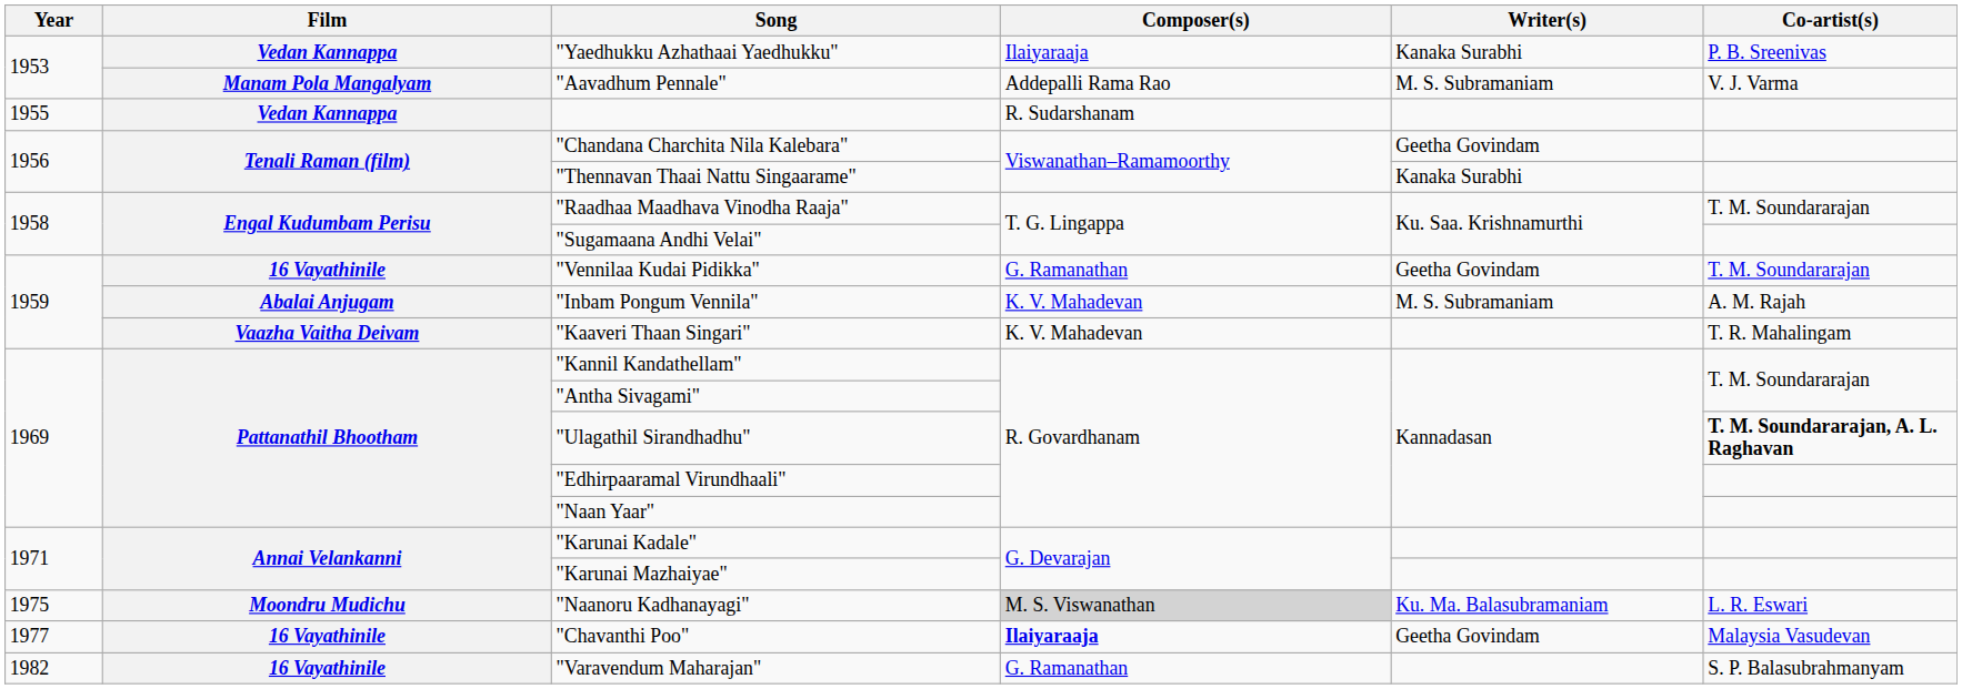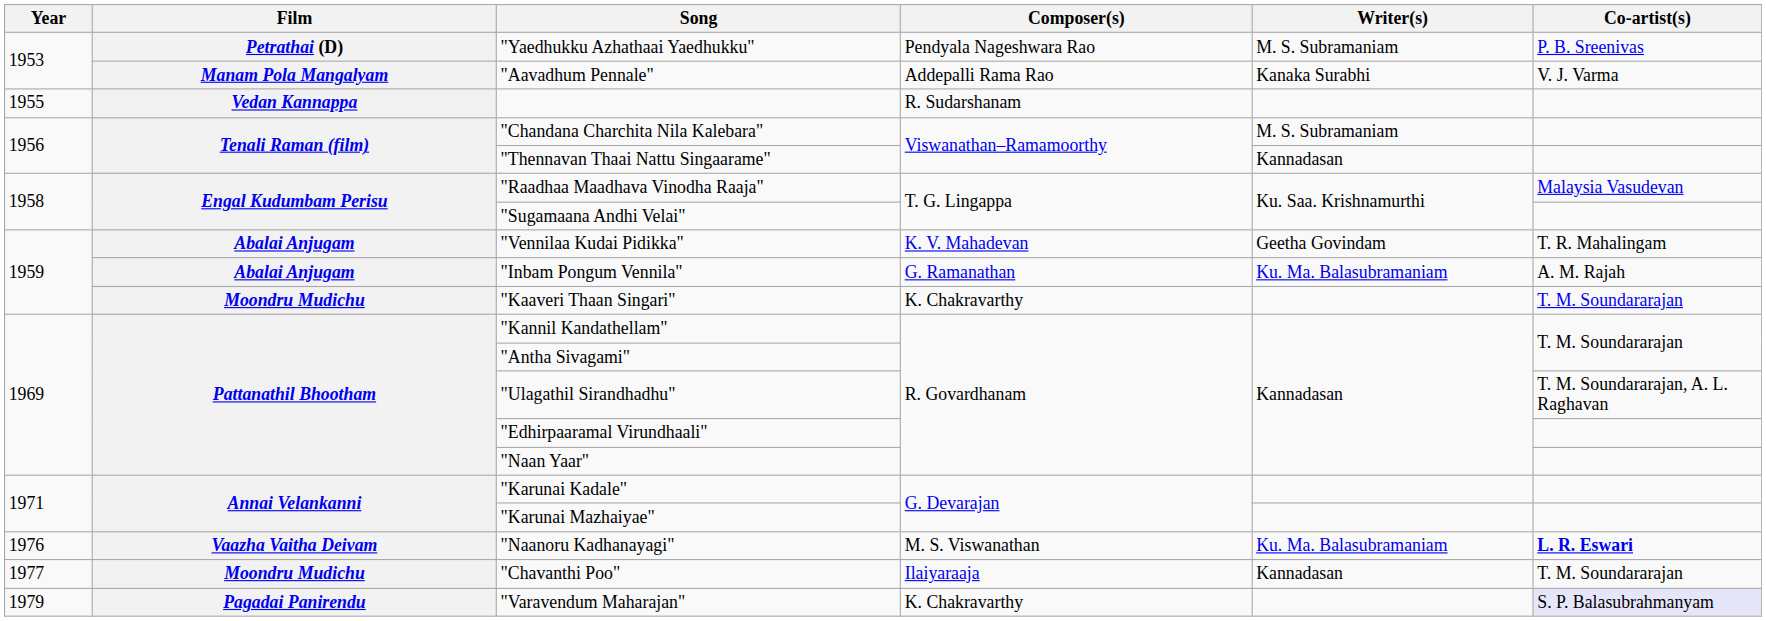"Yaedhukku Azhathaai Yaedhukku" | Film: Vedan Kannappa -> Petrathai (D)
"Yaedhukku Azhathaai Yaedhukku" | Composer(s): Ilaiyaraaja -> Pendyala Nageshwara Rao
"Yaedhukku Azhathaai Yaedhukku" | Writer(s): Kanaka Surabhi -> M. S. Subramaniam
"Aavadhum Pennale" | Writer(s): M. S. Subramaniam -> Kanaka Surabhi
"Chandana Charchita Nila Kalebara" | Writer(s): Geetha Govindam -> M. S. Subramaniam
"Thennavan Thaai Nattu Singaarame" | Writer(s): Kanaka Surabhi -> Kannadasan
"Raadhaa Maadhava Vinodha Raaja" | Co-artist(s): T. M. Soundararajan -> Malaysia Vasudevan
"Vennilaa Kudai Pidikka" | Film: 16 Vayathinile -> Abalai Anjugam
"Vennilaa Kudai Pidikka" | Composer(s): G. Ramanathan -> K. V. Mahadevan
"Vennilaa Kudai Pidikka" | Co-artist(s): T. M. Soundararajan -> T. R. Mahalingam
"Inbam Pongum Vennila" | Composer(s): K. V. Mahadevan -> G. Ramanathan
"Inbam Pongum Vennila" | Writer(s): M. S. Subramaniam -> Ku. Ma. Balasubramaniam
"Kaaveri Thaan Singari" | Film: Vaazha Vaitha Deivam -> Moondru Mudichu
"Kaaveri Thaan Singari" | Composer(s): K. V. Mahadevan -> K. Chakravarthy
"Kaaveri Thaan Singari" | Co-artist(s): T. R. Mahalingam -> T. M. Soundararajan
"Ulagathil Sirandhadhu" | Co-artist(s): bold -> normal
"Naanoru Kadhanayagi" | Year: 1975 -> 1976
"Naanoru Kadhanayagi" | Film: Moondru Mudichu -> Vaazha Vaitha Deivam
"Naanoru Kadhanayagi" | Composer(s): lightgrey background -> no background
"Naanoru Kadhanayagi" | Co-artist(s): normal -> bold
"Chavanthi Poo" | Film: 16 Vayathinile -> Moondru Mudichu
"Chavanthi Poo" | Composer(s): bold -> normal
"Chavanthi Poo" | Writer(s): Geetha Govindam -> Kannadasan
"Chavanthi Poo" | Co-artist(s): Malaysia Vasudevan -> T. M. Soundararajan
"Varavendum Maharajan" | Year: 1982 -> 1979
"Varavendum Maharajan" | Film: 16 Vayathinile -> Pagadai Panirendu
"Varavendum Maharajan" | Composer(s): G. Ramanathan -> K. Chakravarthy
"Varavendum Maharajan" | Co-artist(s): no background -> lavender background
